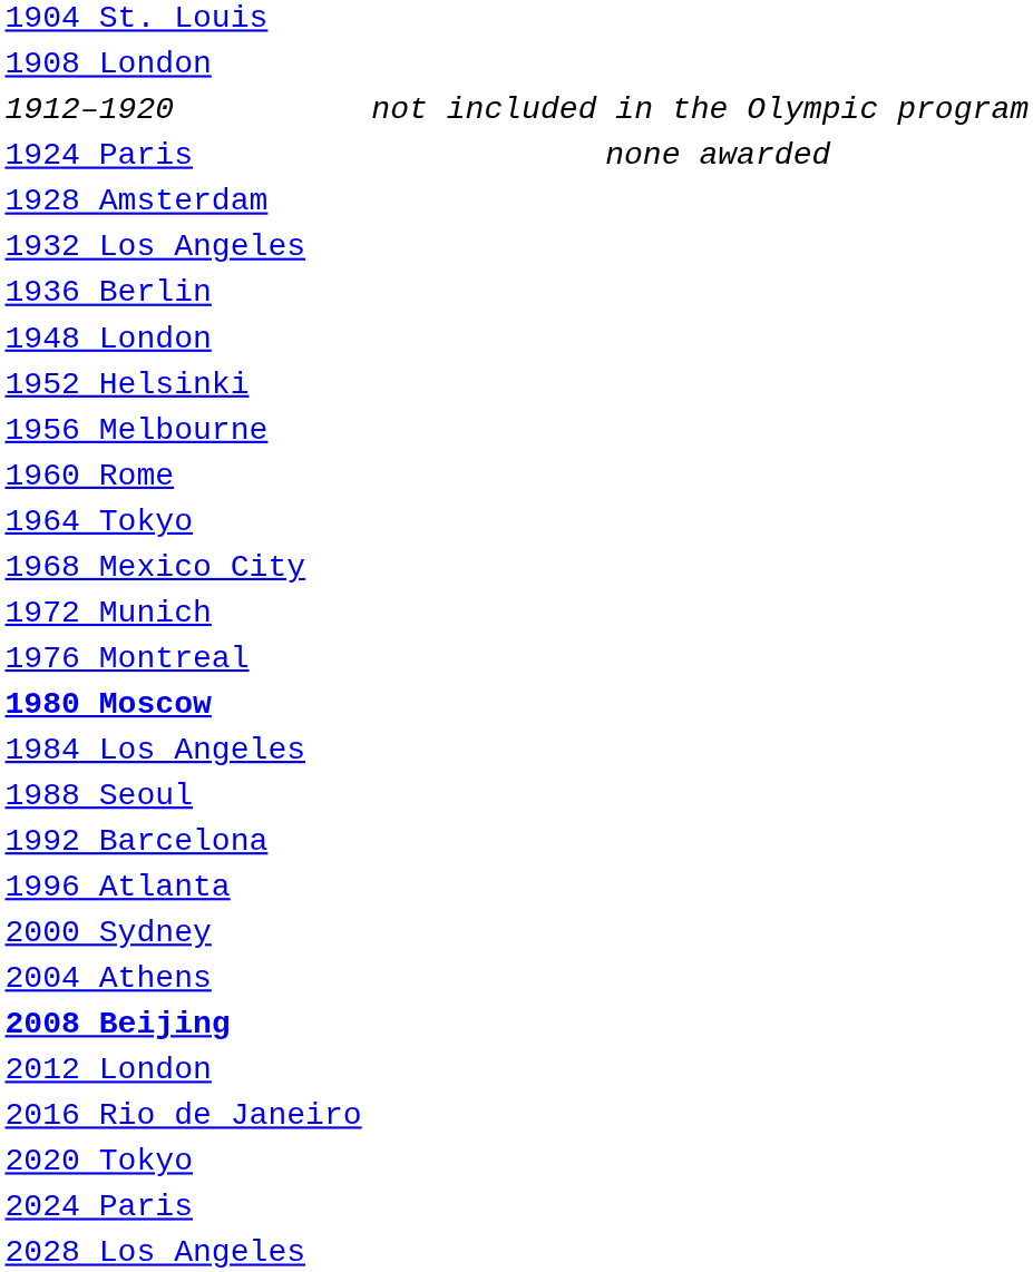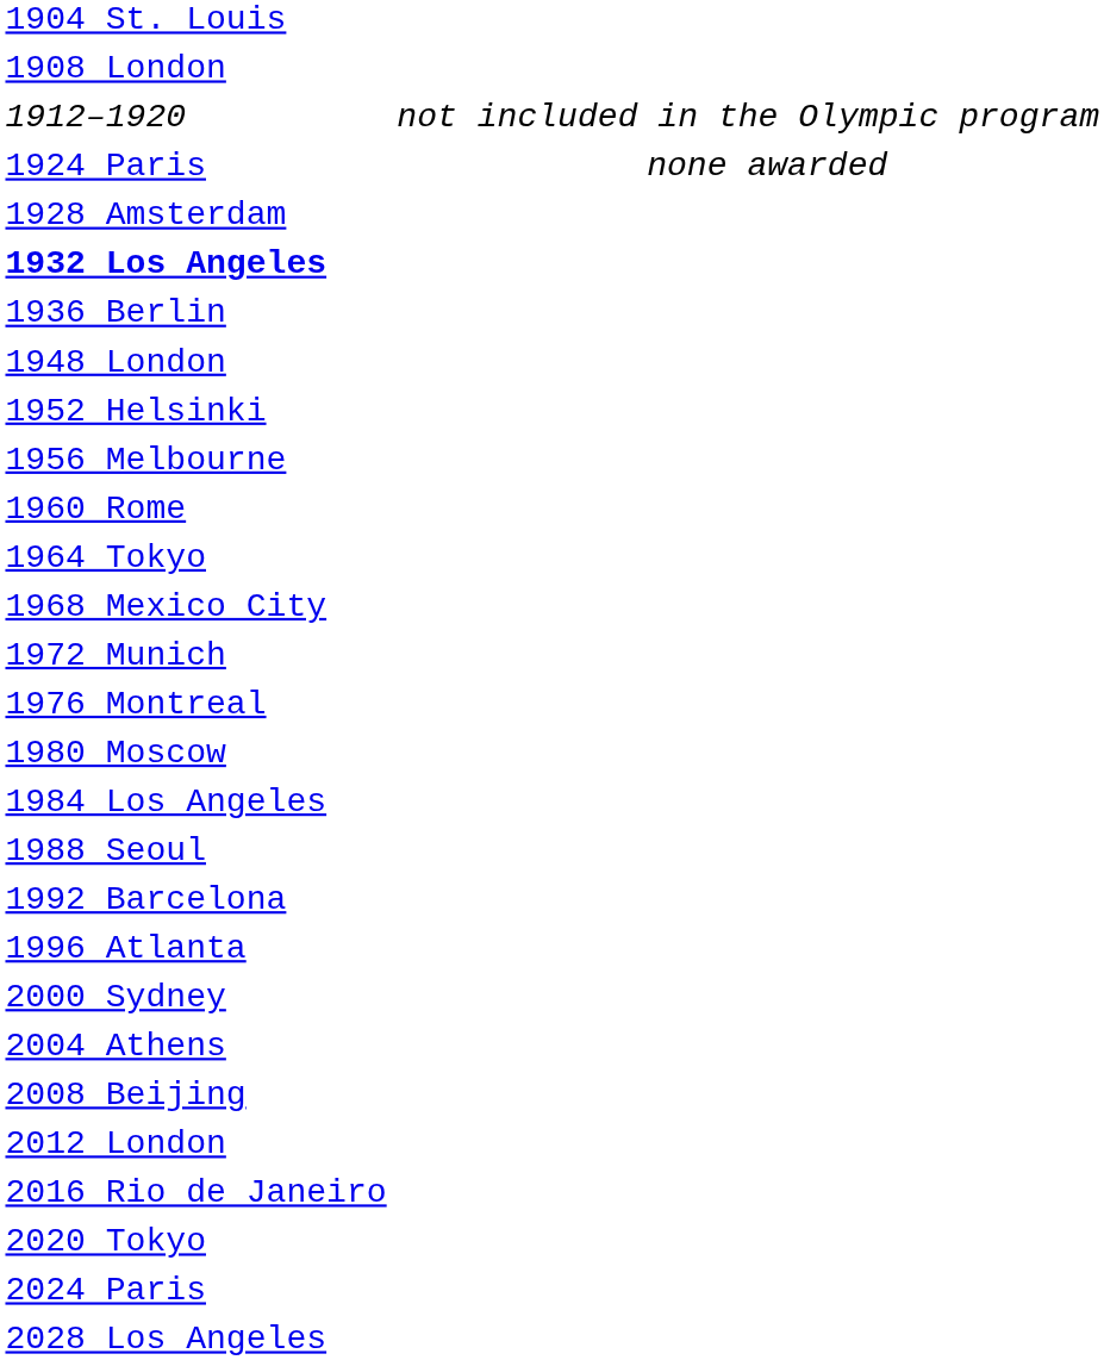1932 Los Angeles | column 1: normal -> bold
1980 Moscow | column 1: bold -> normal
2008 Beijing | column 1: bold -> normal
